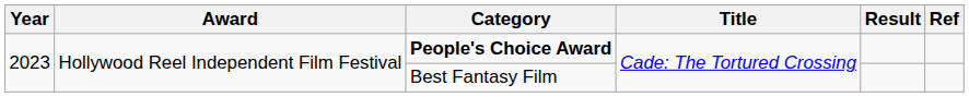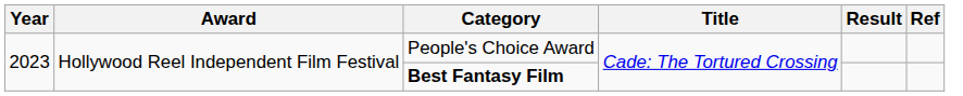People's Choice Award | Category: bold -> normal
Best Fantasy Film | Category: normal -> bold
